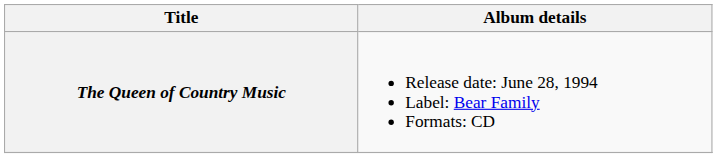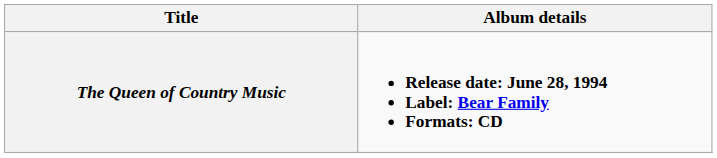The Queen of Country Music | Album details: normal -> bold
